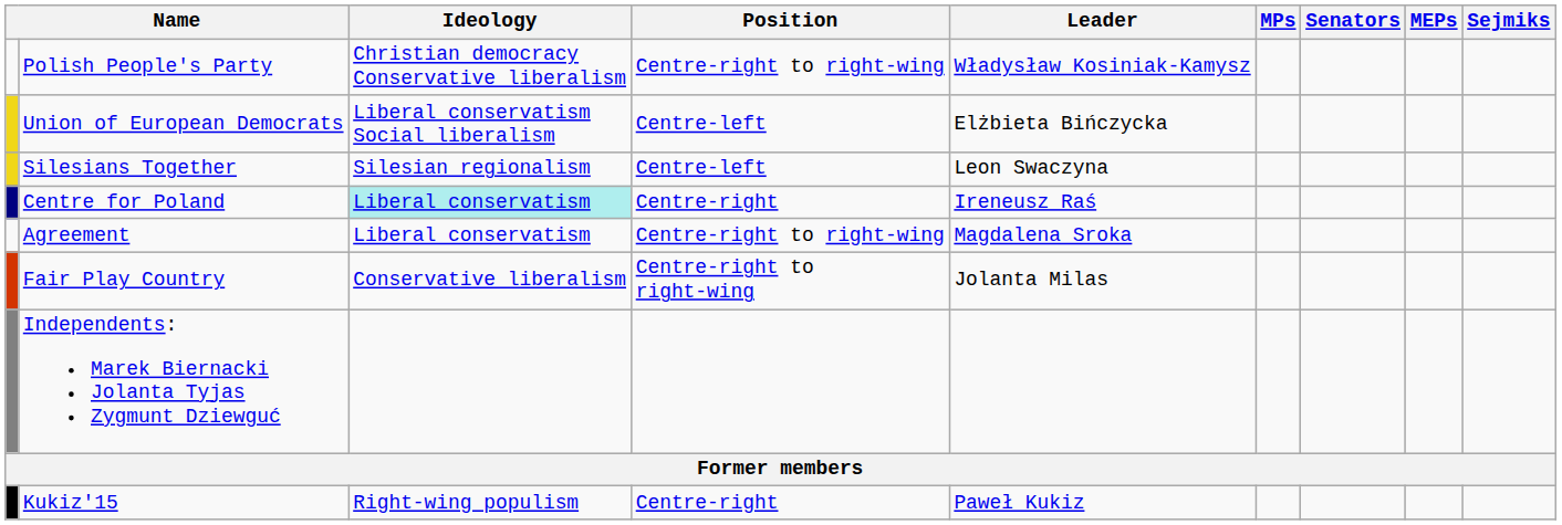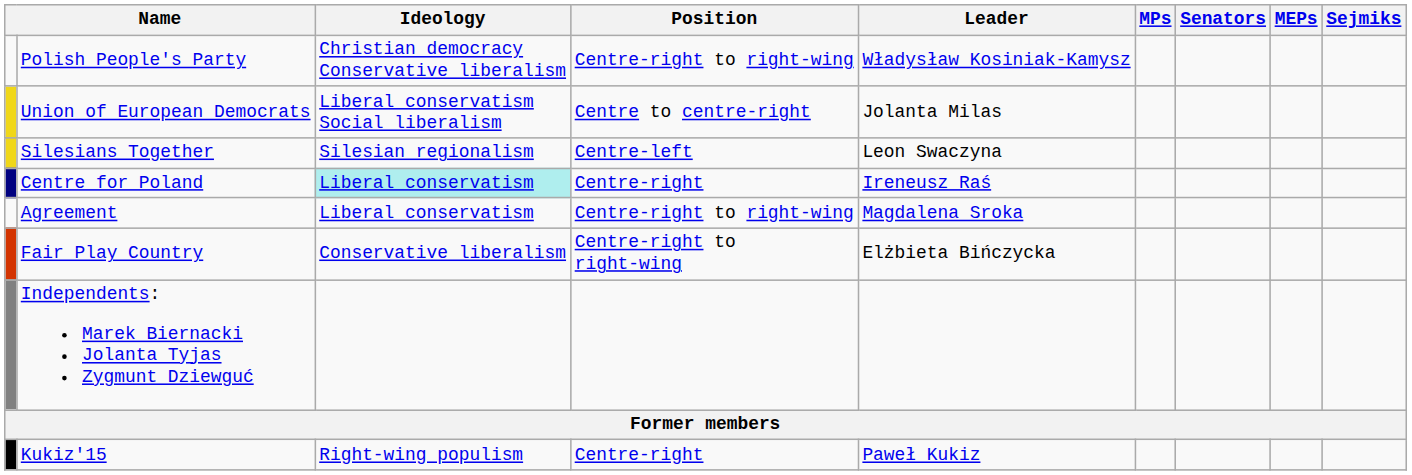Union of European Democrats | Position: Centre-left -> Centre to centre-right
Union of European Democrats | Leader: Elżbieta Bińczycka -> Jolanta Milas
Fair Play Country | Leader: Jolanta Milas -> Elżbieta Bińczycka
